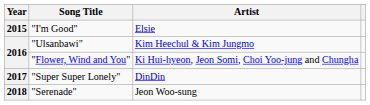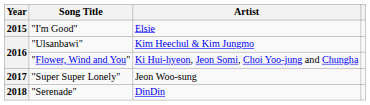"Super Super Lonely" | Artist: DinDin -> Jeon Woo-sung
"Serenade" | Artist: Jeon Woo-sung -> DinDin
